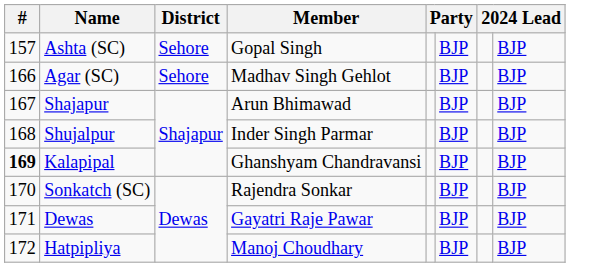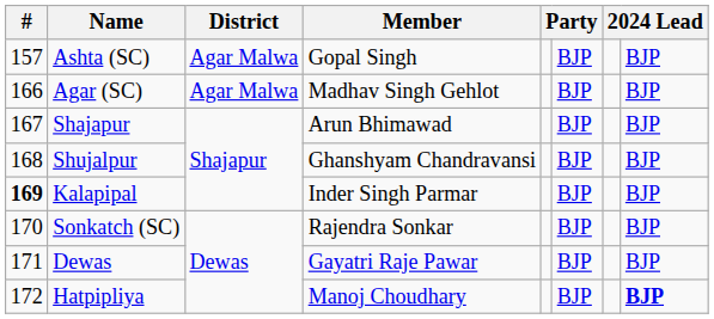Ashta (SC) | District: Sehore -> Agar Malwa
Agar (SC) | District: Sehore -> Agar Malwa
Shujalpur | Member: Inder Singh Parmar -> Ghanshyam Chandravansi
Kalapipal | Member: Ghanshyam Chandravansi -> Inder Singh Parmar
Hatpipliya | column 8: normal -> bold
